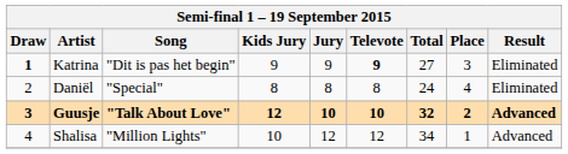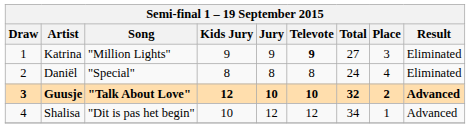Katrina | Draw: bold -> normal
Katrina | Song: "Dit is pas het begin" -> "Million Lights"
Shalisa | Song: "Million Lights" -> "Dit is pas het begin"
